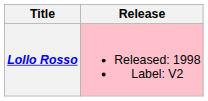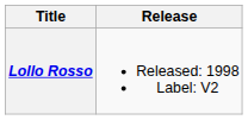Lollo Rosso | Release: pink background -> no background
